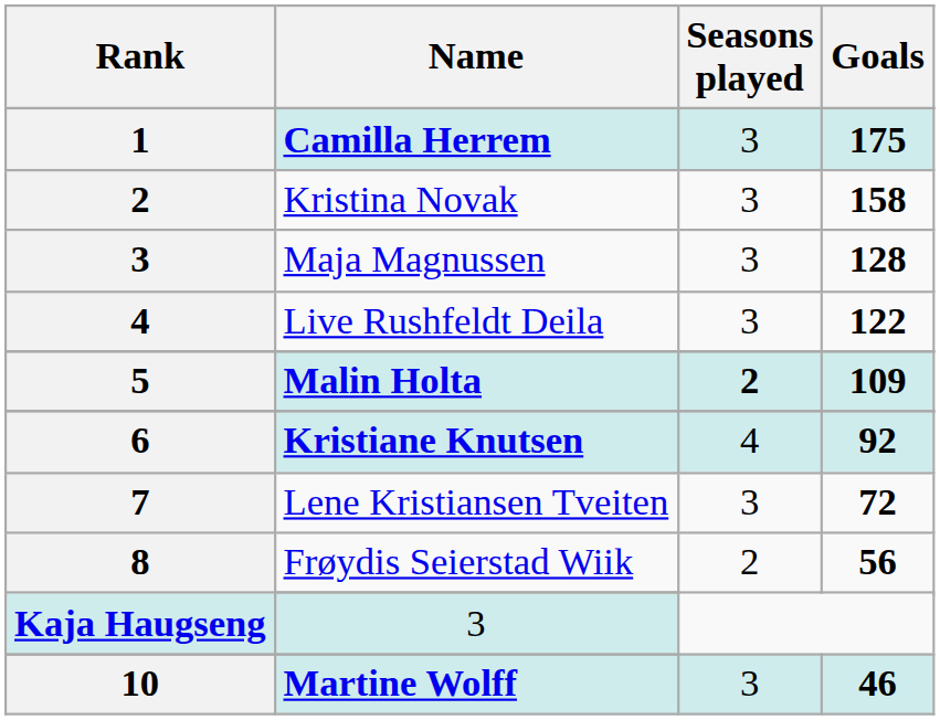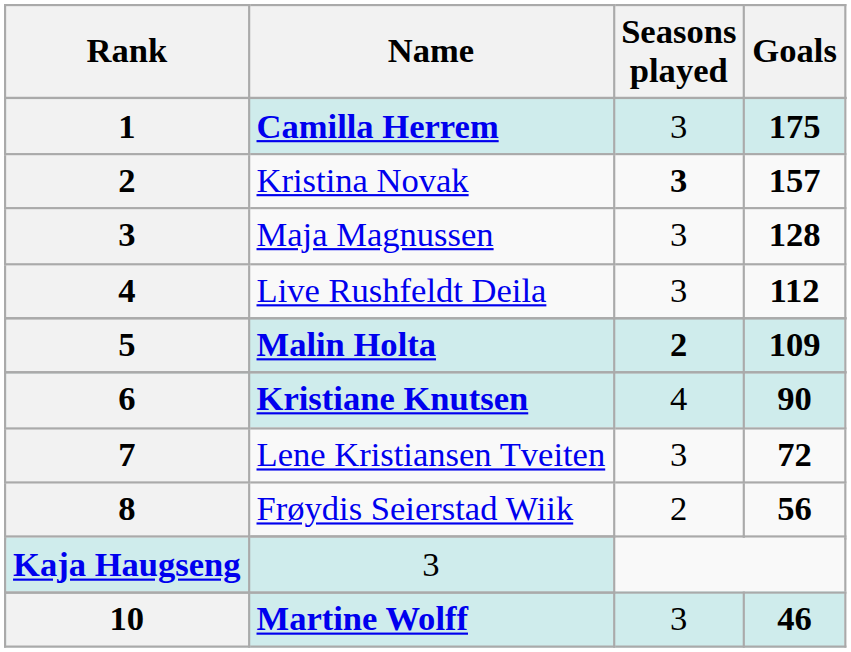Kristina Novak | Seasons played: normal -> bold
Kristina Novak | Goals: 158 -> 157
Live Rushfeldt Deila | Goals: 122 -> 112
Kristiane Knutsen | Goals: 92 -> 90
